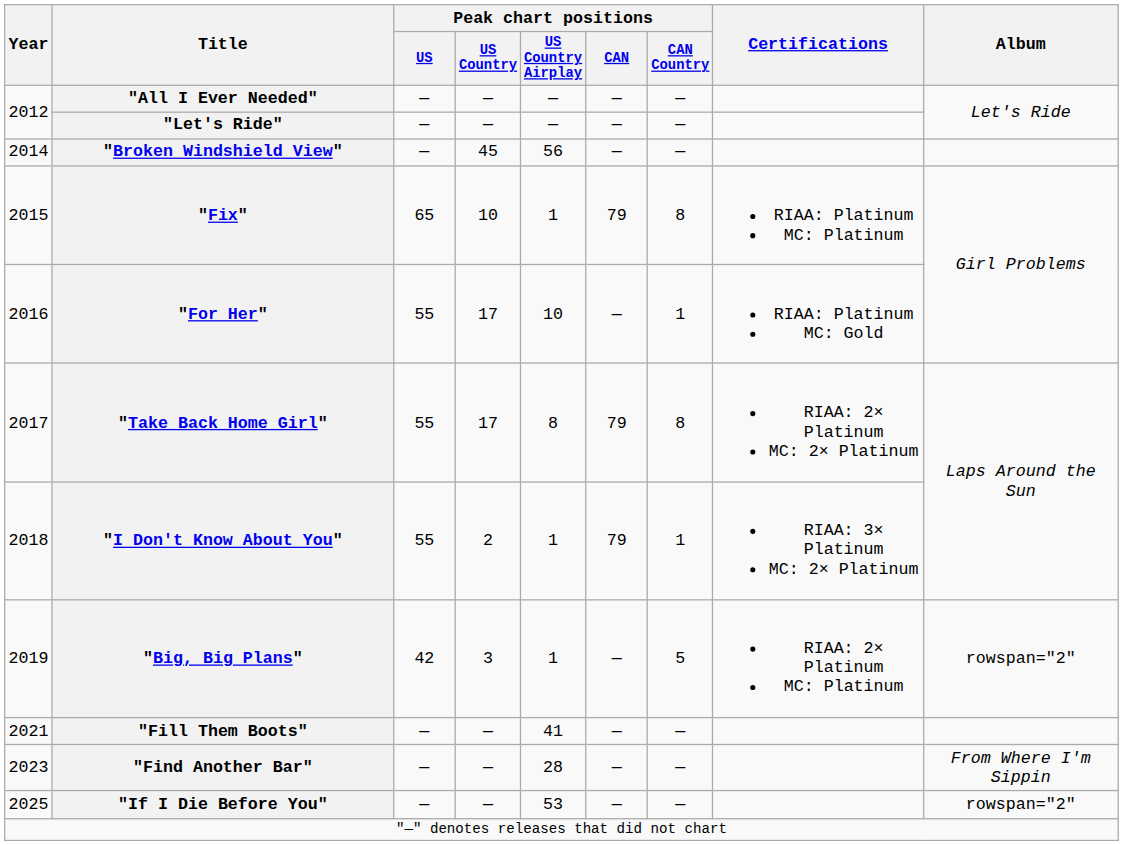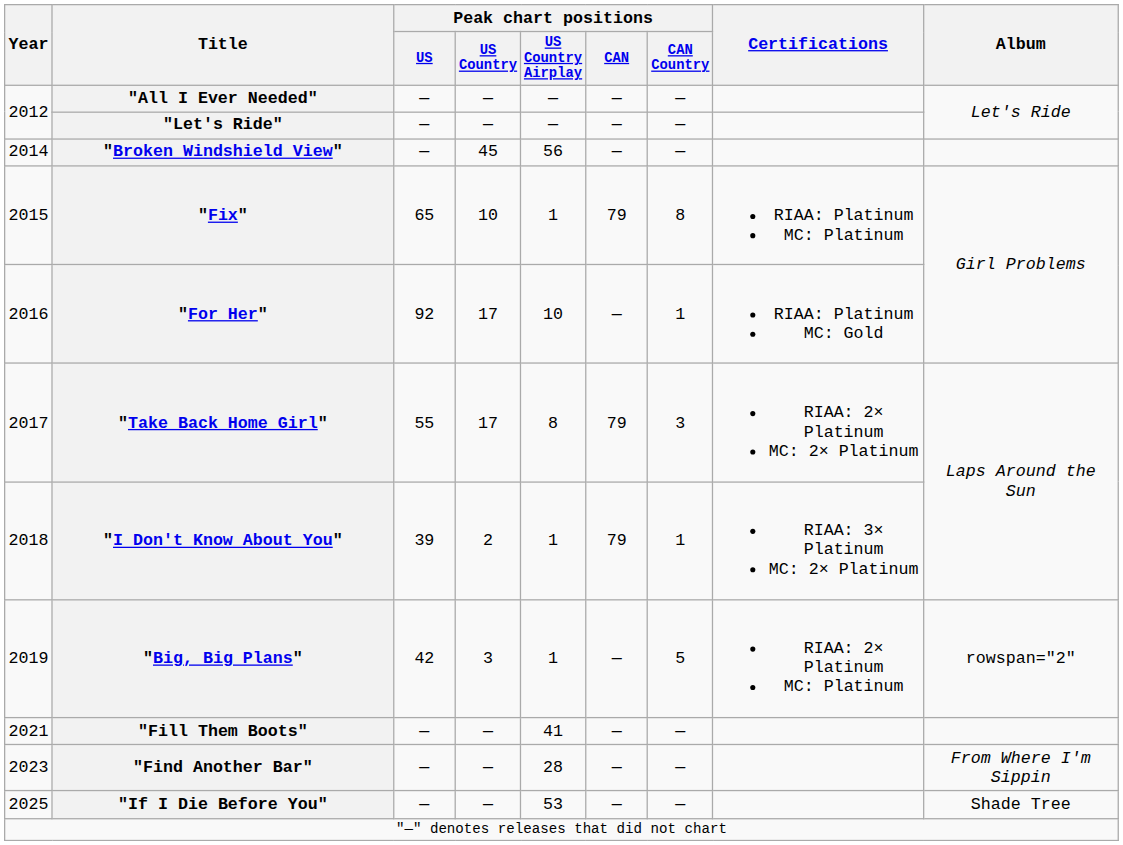"For Her" | Peak chart positions / US: 55 -> 92
"Take Back Home Girl" | Peak chart positions / CAN Country: 8 -> 3
"I Don't Know About You" | Peak chart positions / US: 55 -> 39
"If I Die Before You" | Album: rowspan="2" -> Shade Tree
